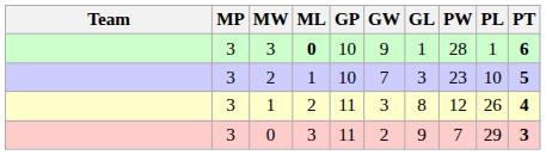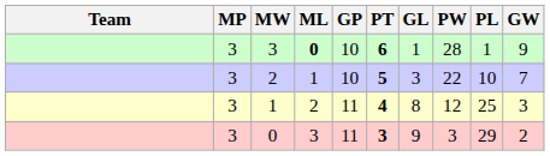columns swapped: GW <-> PT
row 3 | PW: 23 -> 22
row 4 | PL: 26 -> 25
row 5 | PW: 7 -> 3
